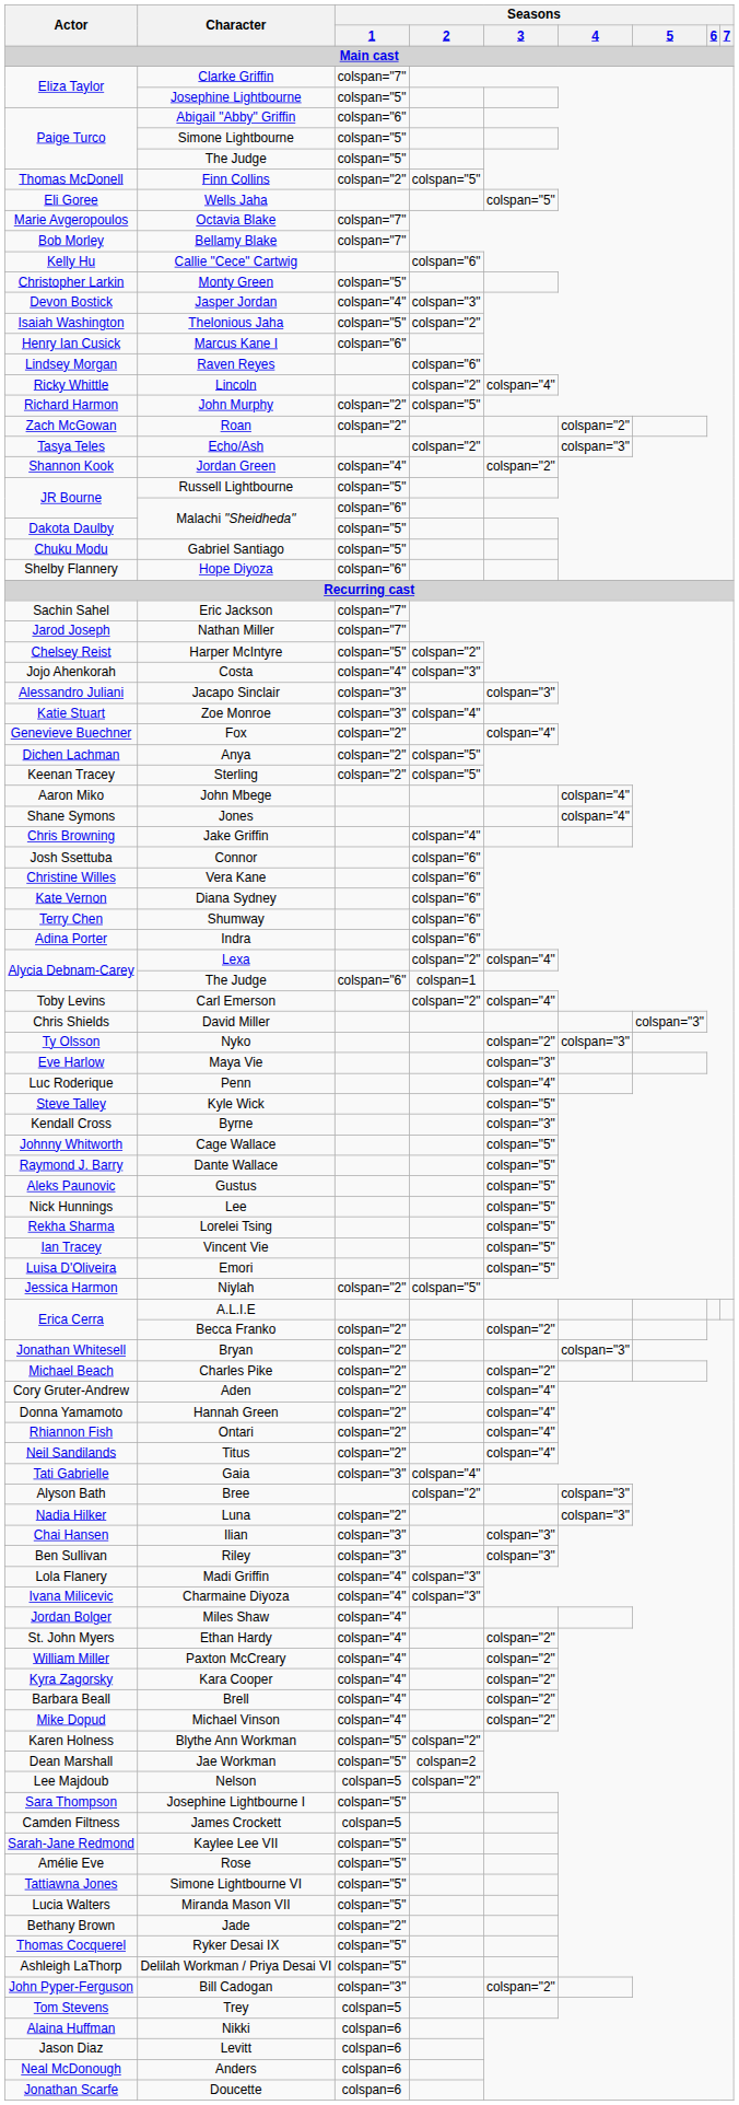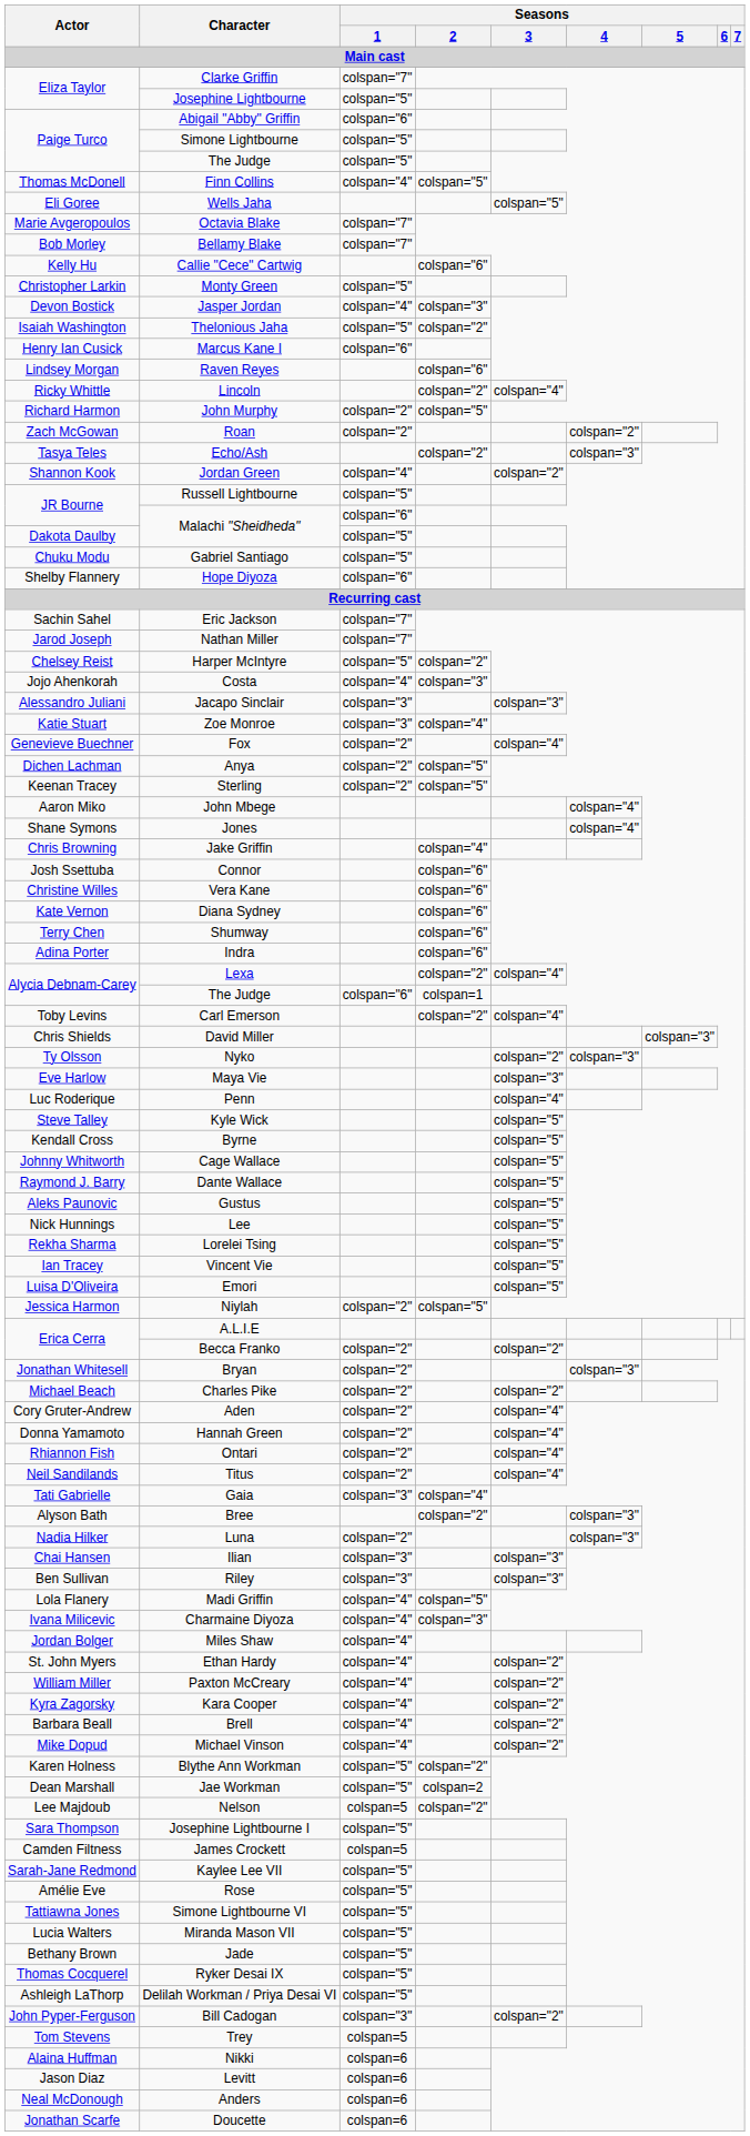Finn Collins | Seasons / 1: colspan="2" -> colspan="4"
Byrne | Seasons / 3: colspan="3" -> colspan="5"
Madi Griffin | Seasons / 2: colspan="3" -> colspan="5"
Jade | Seasons / 1: colspan="2" -> colspan="5"
